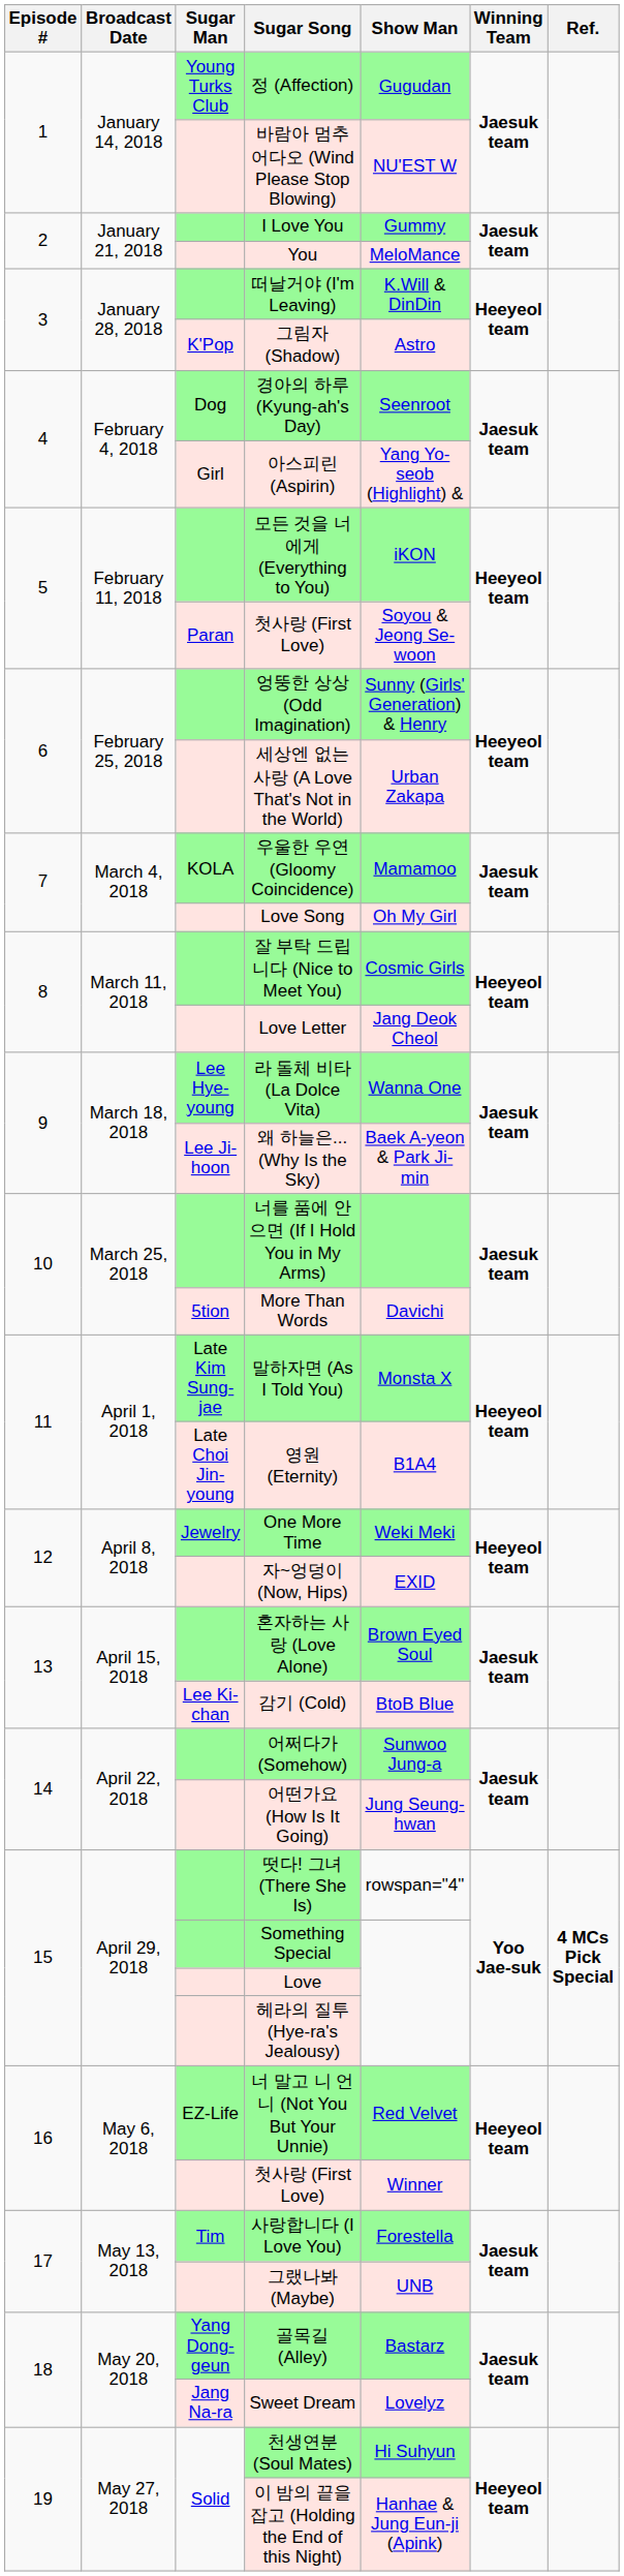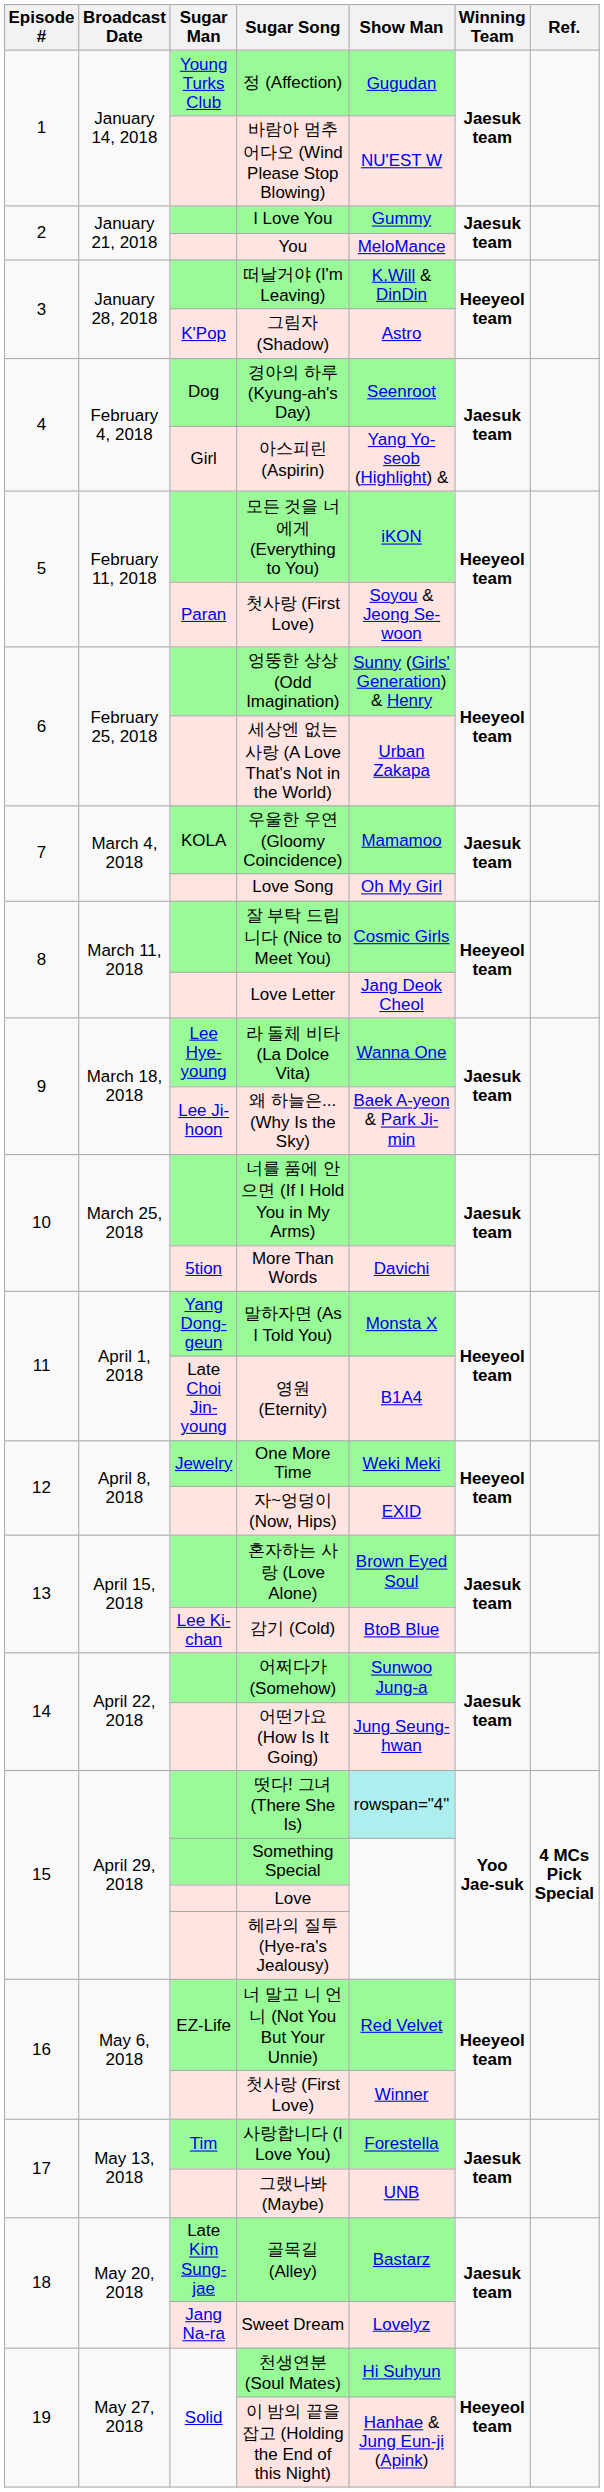말하자면 (As I Told You) | Sugar Man: Late Kim Sung-jae -> Yang Dong-geun
떳다! 그녀 (There She Is) | Show Man: no background -> paleturquoise background
골목길 (Alley) | Sugar Man: Yang Dong-geun -> Late Kim Sung-jae
